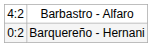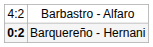Barquereño - Hernani | column 1: normal -> bold
